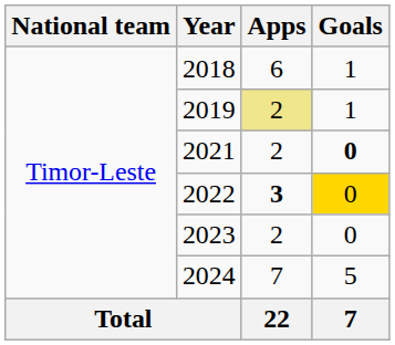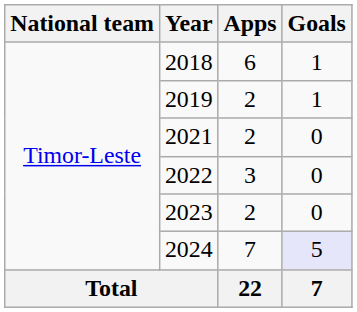2019 | Apps: khaki background -> no background
2021 | Goals: bold -> normal
2022 | Apps: bold -> normal
2022 | Goals: gold background -> no background
2024 | Goals: no background -> lavender background
